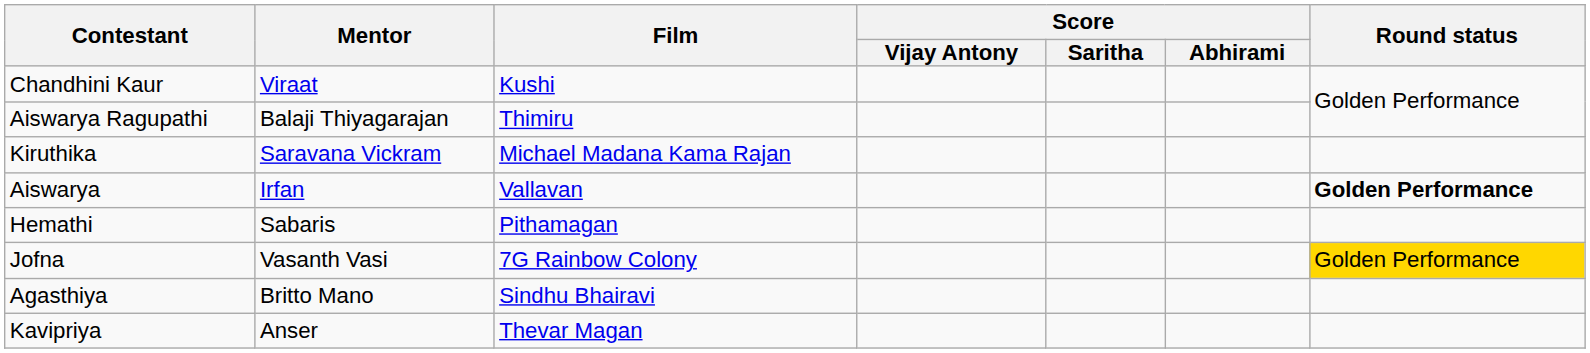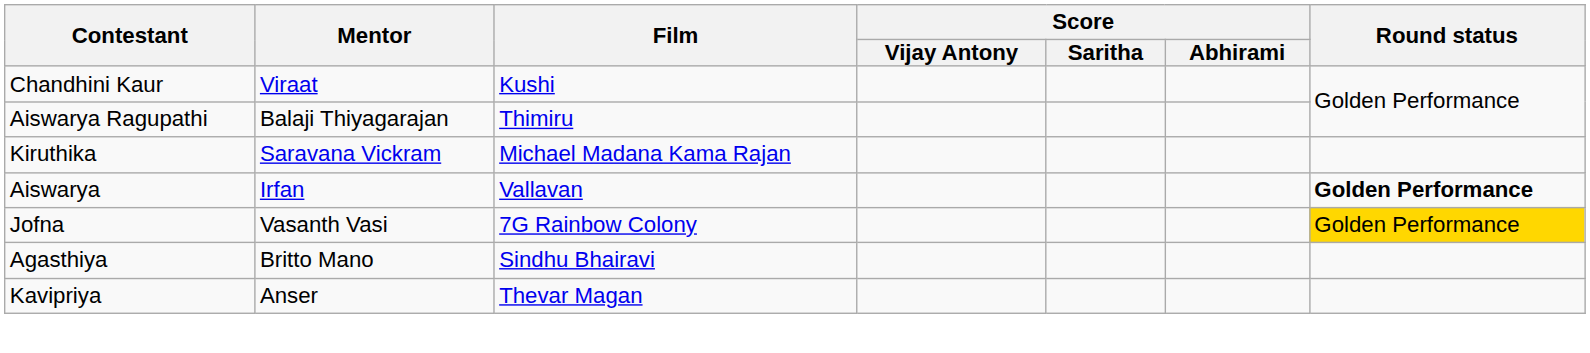- row: Hemathi | Sabaris | Pithamagan
